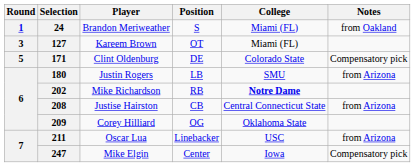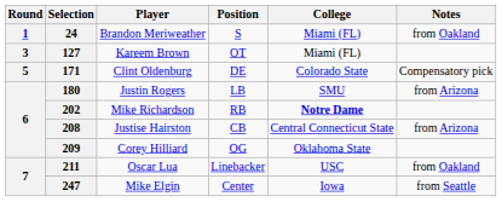211 | Notes: from Arizona -> from Oakland
247 | Notes: Compensatory pick -> from Seattle
